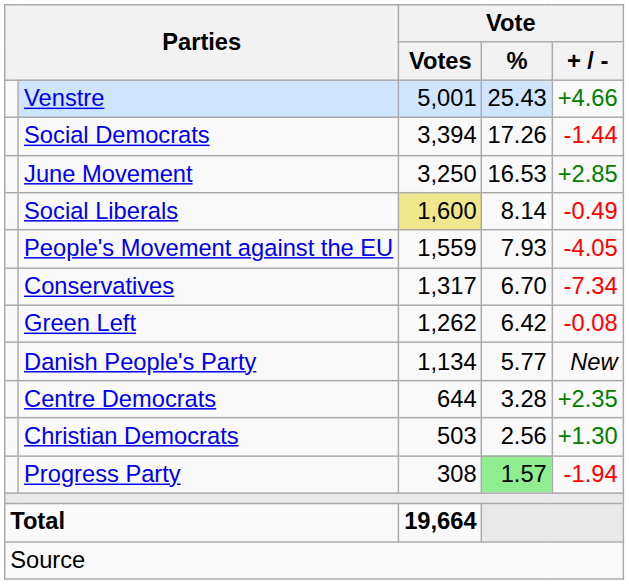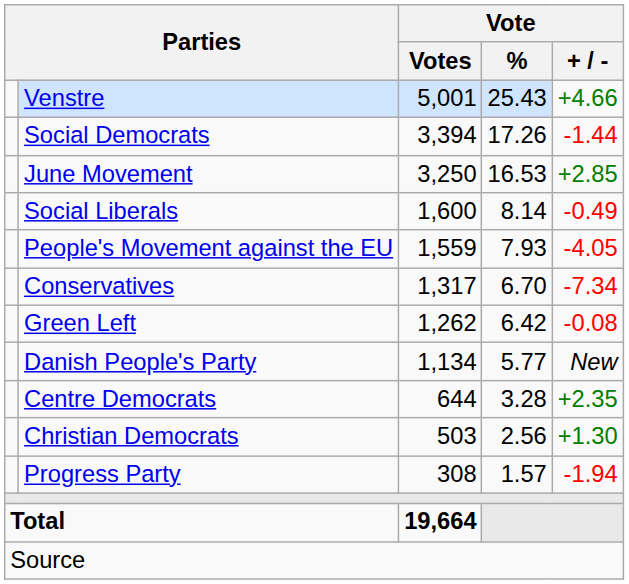Social Liberals | Vote / Votes: khaki background -> no background
Progress Party | Vote / %: lightgreen background -> no background
